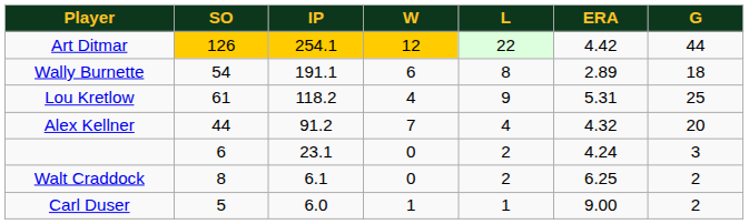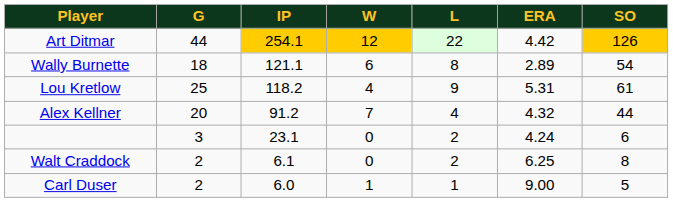columns swapped: G <-> SO
Wally Burnette | IP: 191.1 -> 121.1
